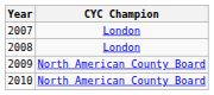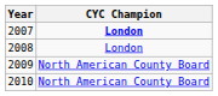2007 | CYC Champion: normal -> bold
